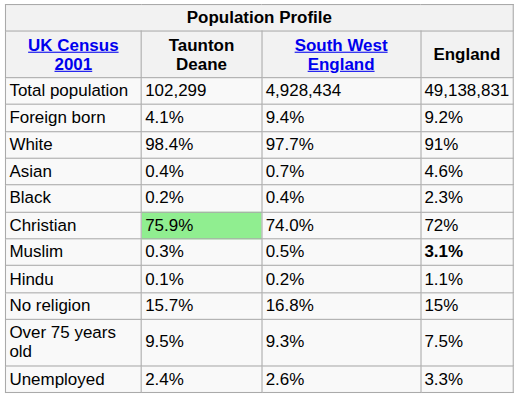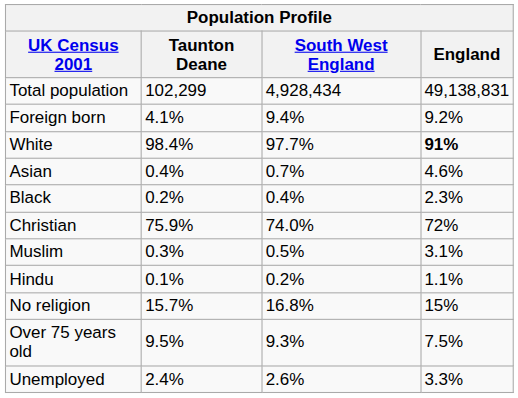White | England: normal -> bold
Christian | Taunton Deane: lightgreen background -> no background
Muslim | England: bold -> normal
